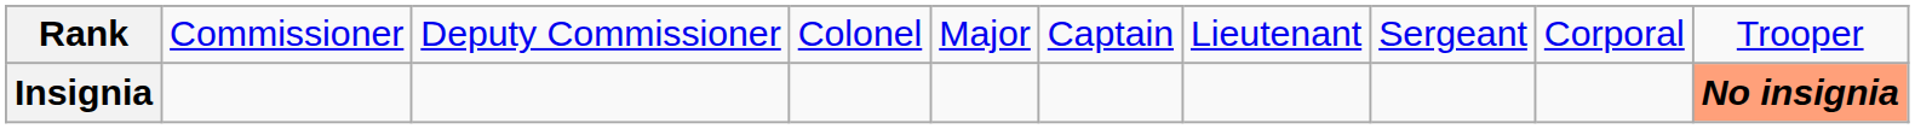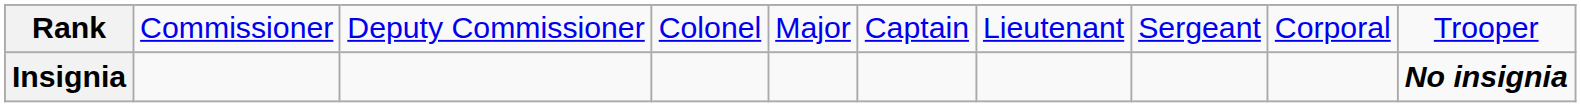Insignia | column 10: lightsalmon background -> no background
